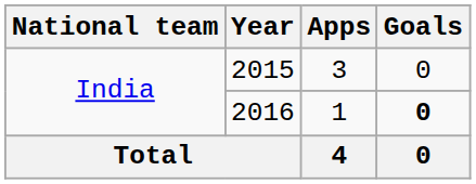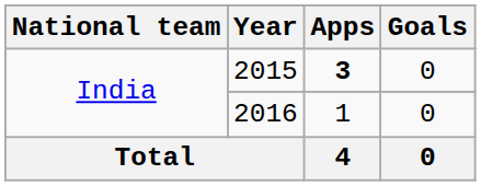2015 | Apps: normal -> bold
2016 | Goals: bold -> normal
